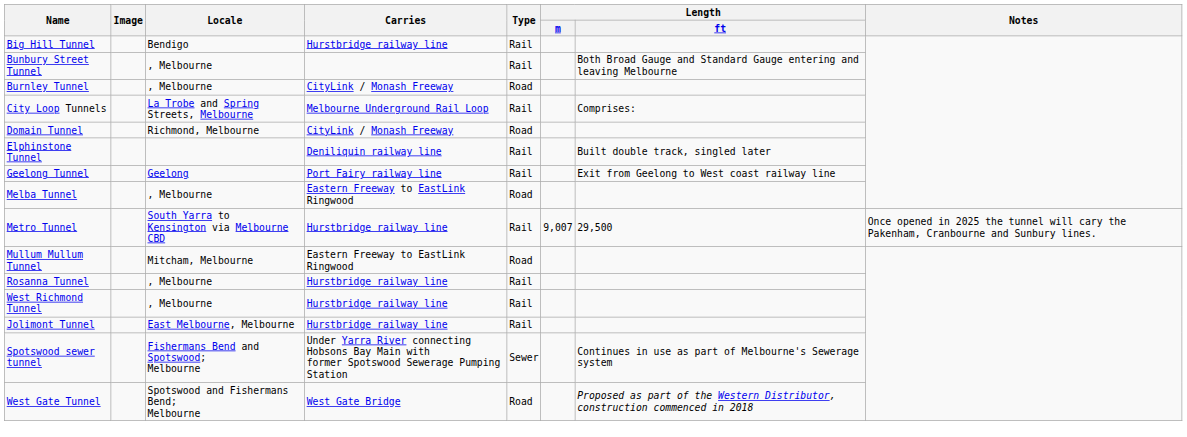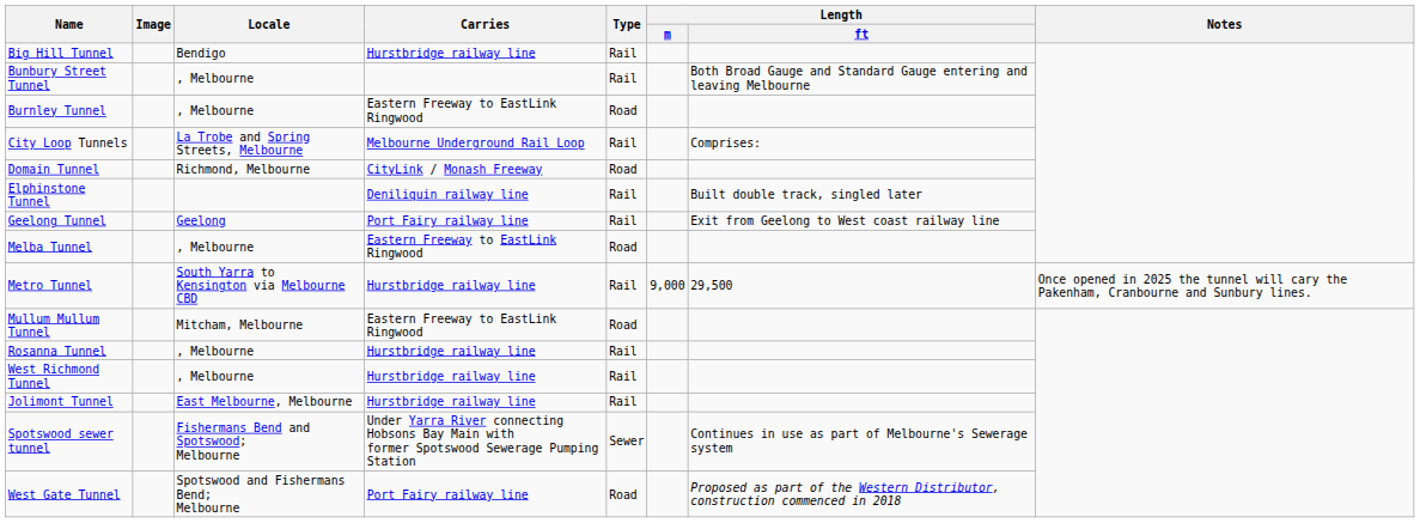Burnley Tunnel | Carries: CityLink / Monash Freeway -> Eastern Freeway to EastLink Ringwood
Metro Tunnel | Length / m: 9,007 -> 9,000
West Gate Tunnel | Carries: West Gate Bridge -> Port Fairy railway line
